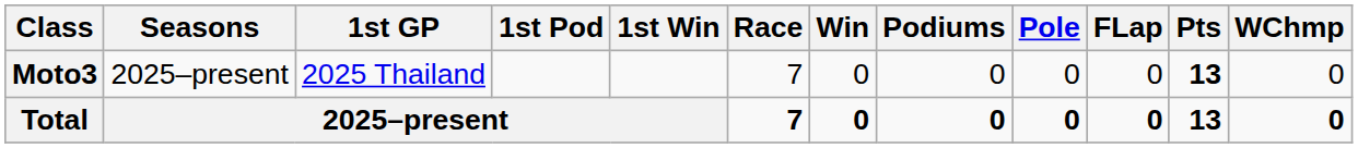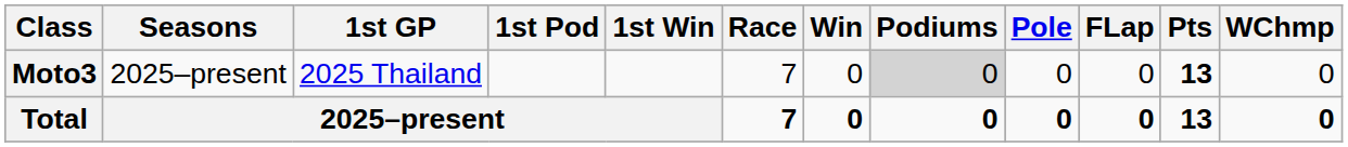Moto3 | Podiums: no background -> lightgrey background
